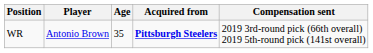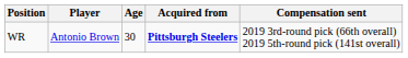WR | Age: 35 -> 30
